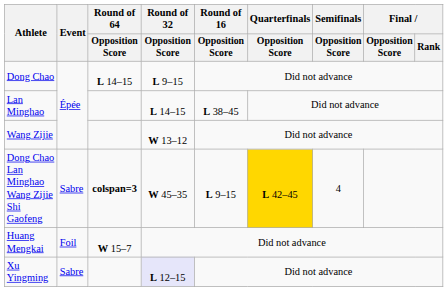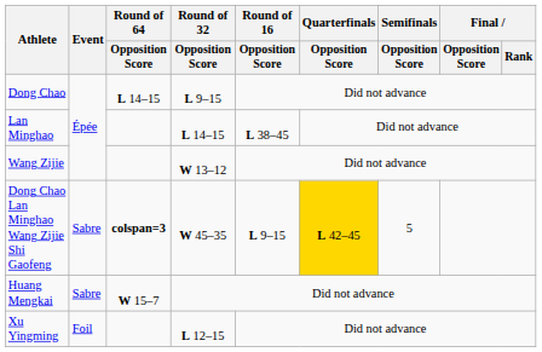Dong Chao Lan Minghao Wang Zijie Shi Gaofeng | Semifinals / Opposition Score: 4 -> 5
Huang Mengkai | Event: Foil -> Sabre
Xu Yingming | Event: Sabre -> Foil
Xu Yingming | Round of 32 / Opposition Score: lavender background -> no background
